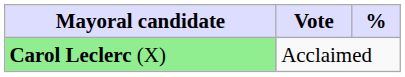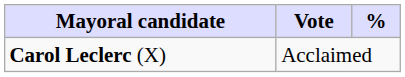Carol Leclerc (X) | Mayoral candidate: lightgreen background -> no background
